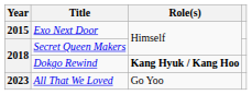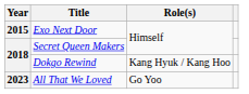Dokgo Rewind | Role(s): bold -> normal
